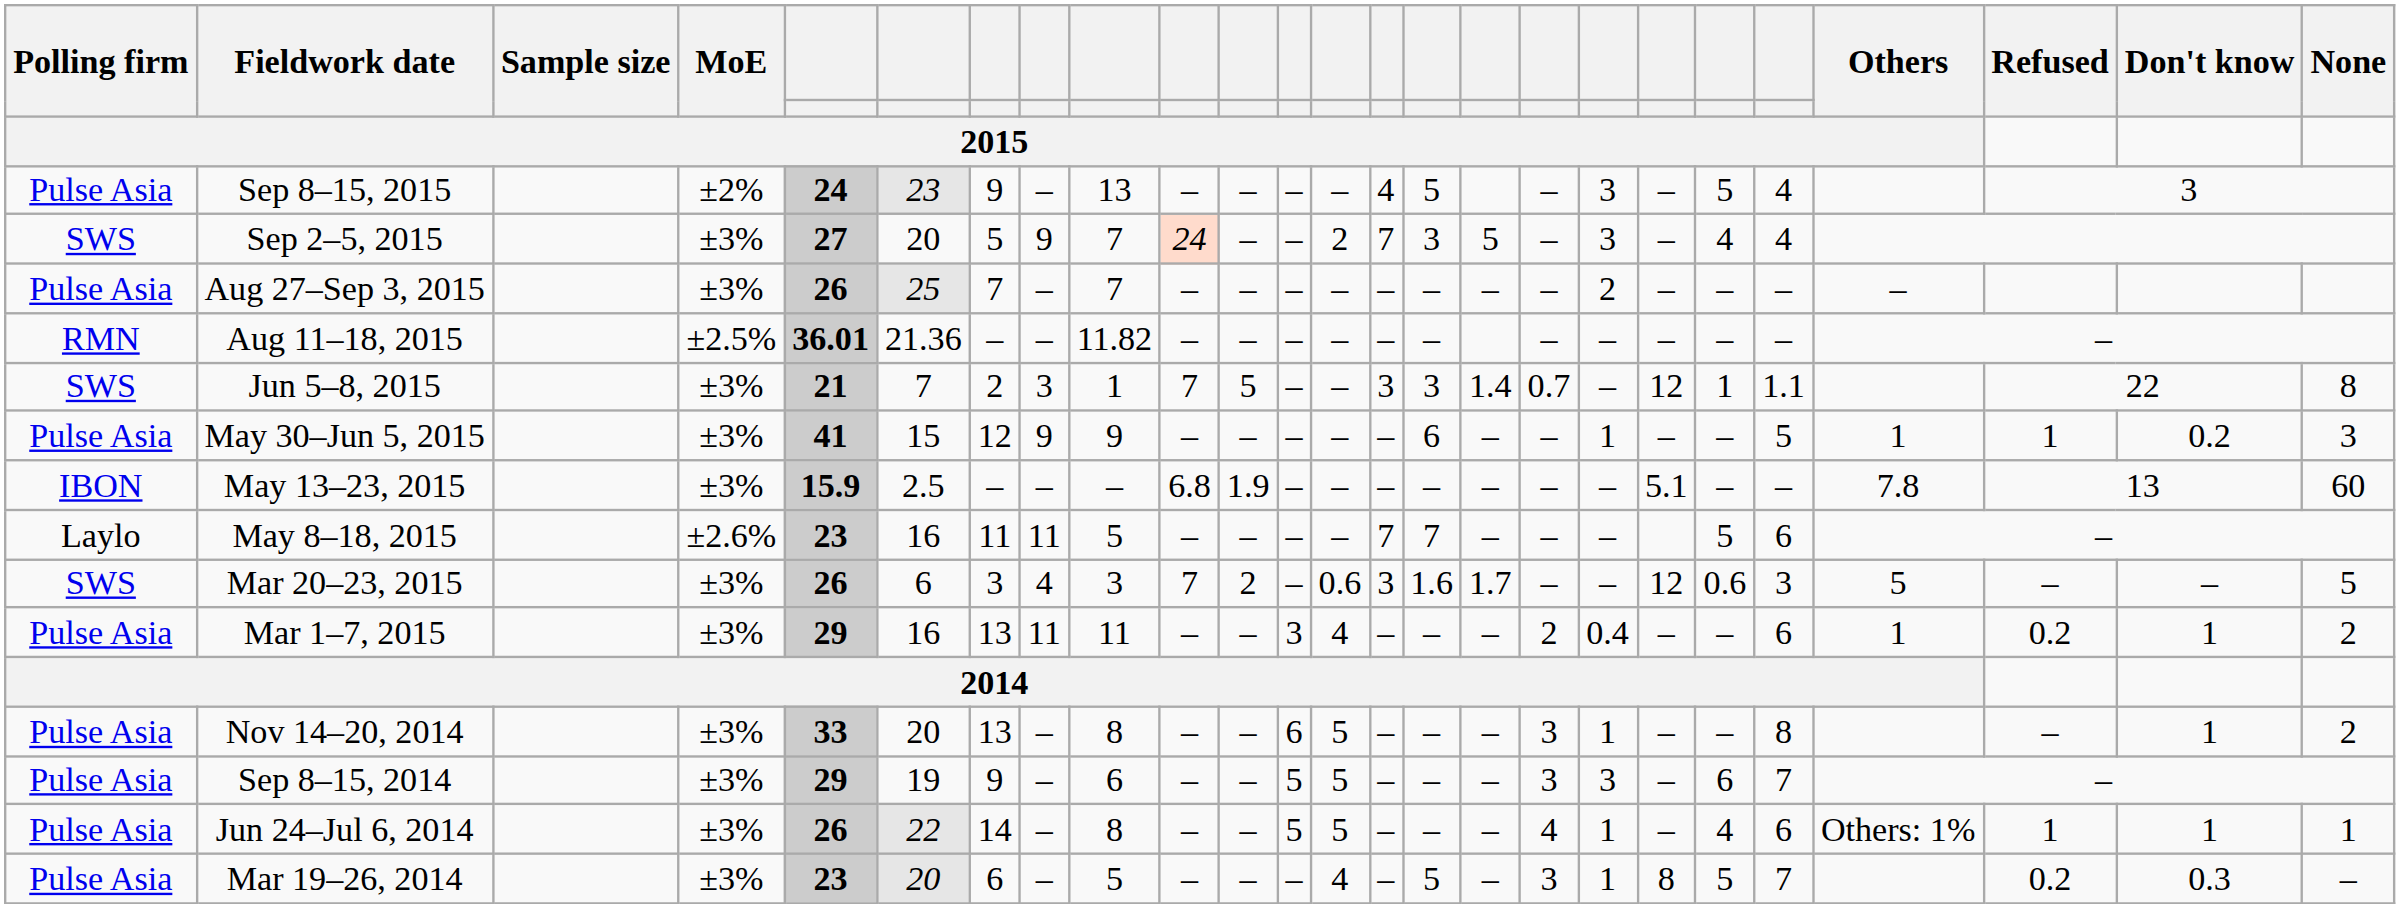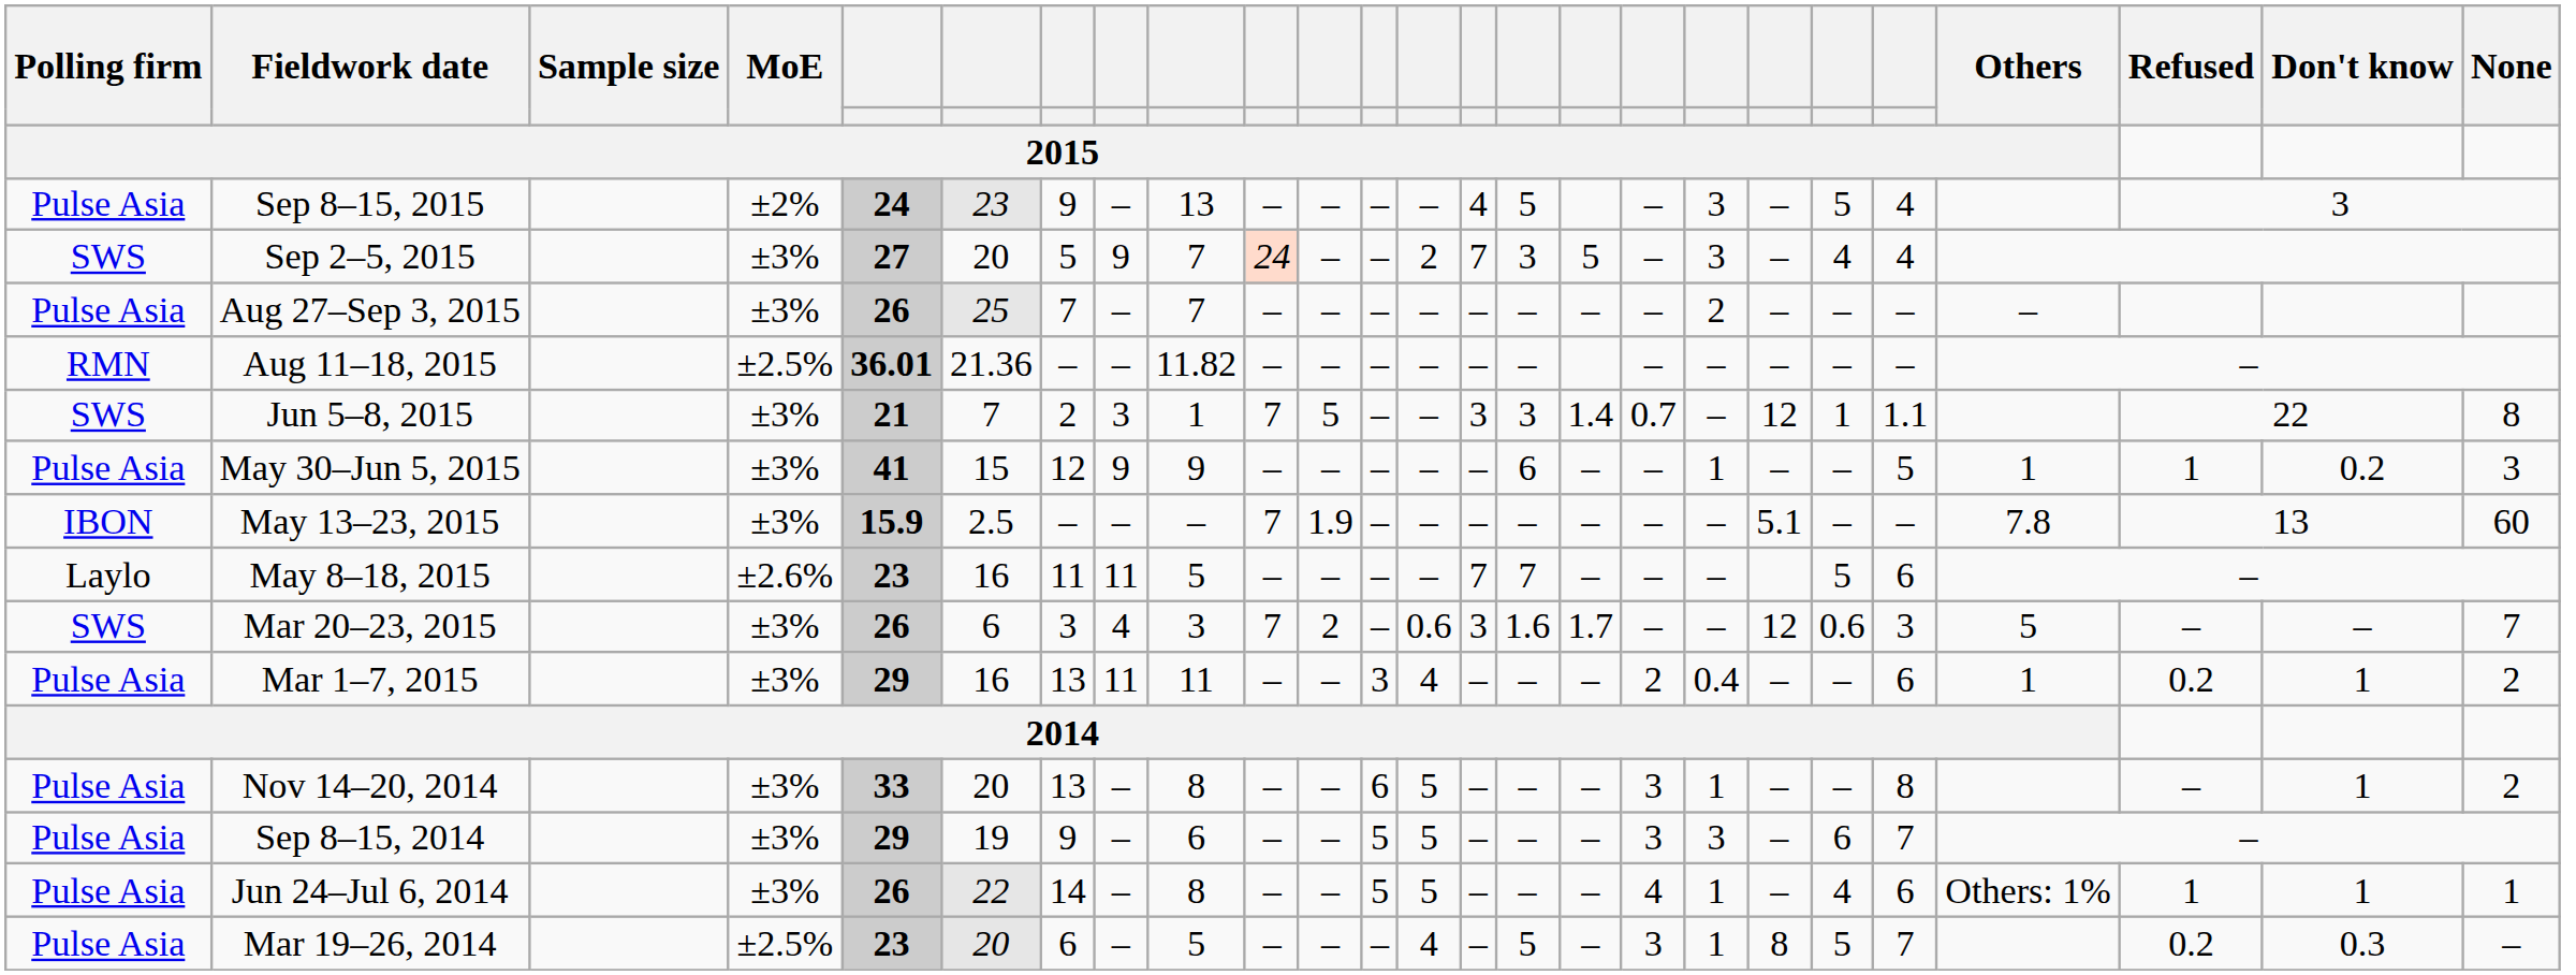May 13–23, 2015 | column 10: 6.8 -> 7
Mar 20–23, 2015 | None: 5 -> 7
Mar 19–26, 2014 | MoE: ±3% -> ±2.5%
